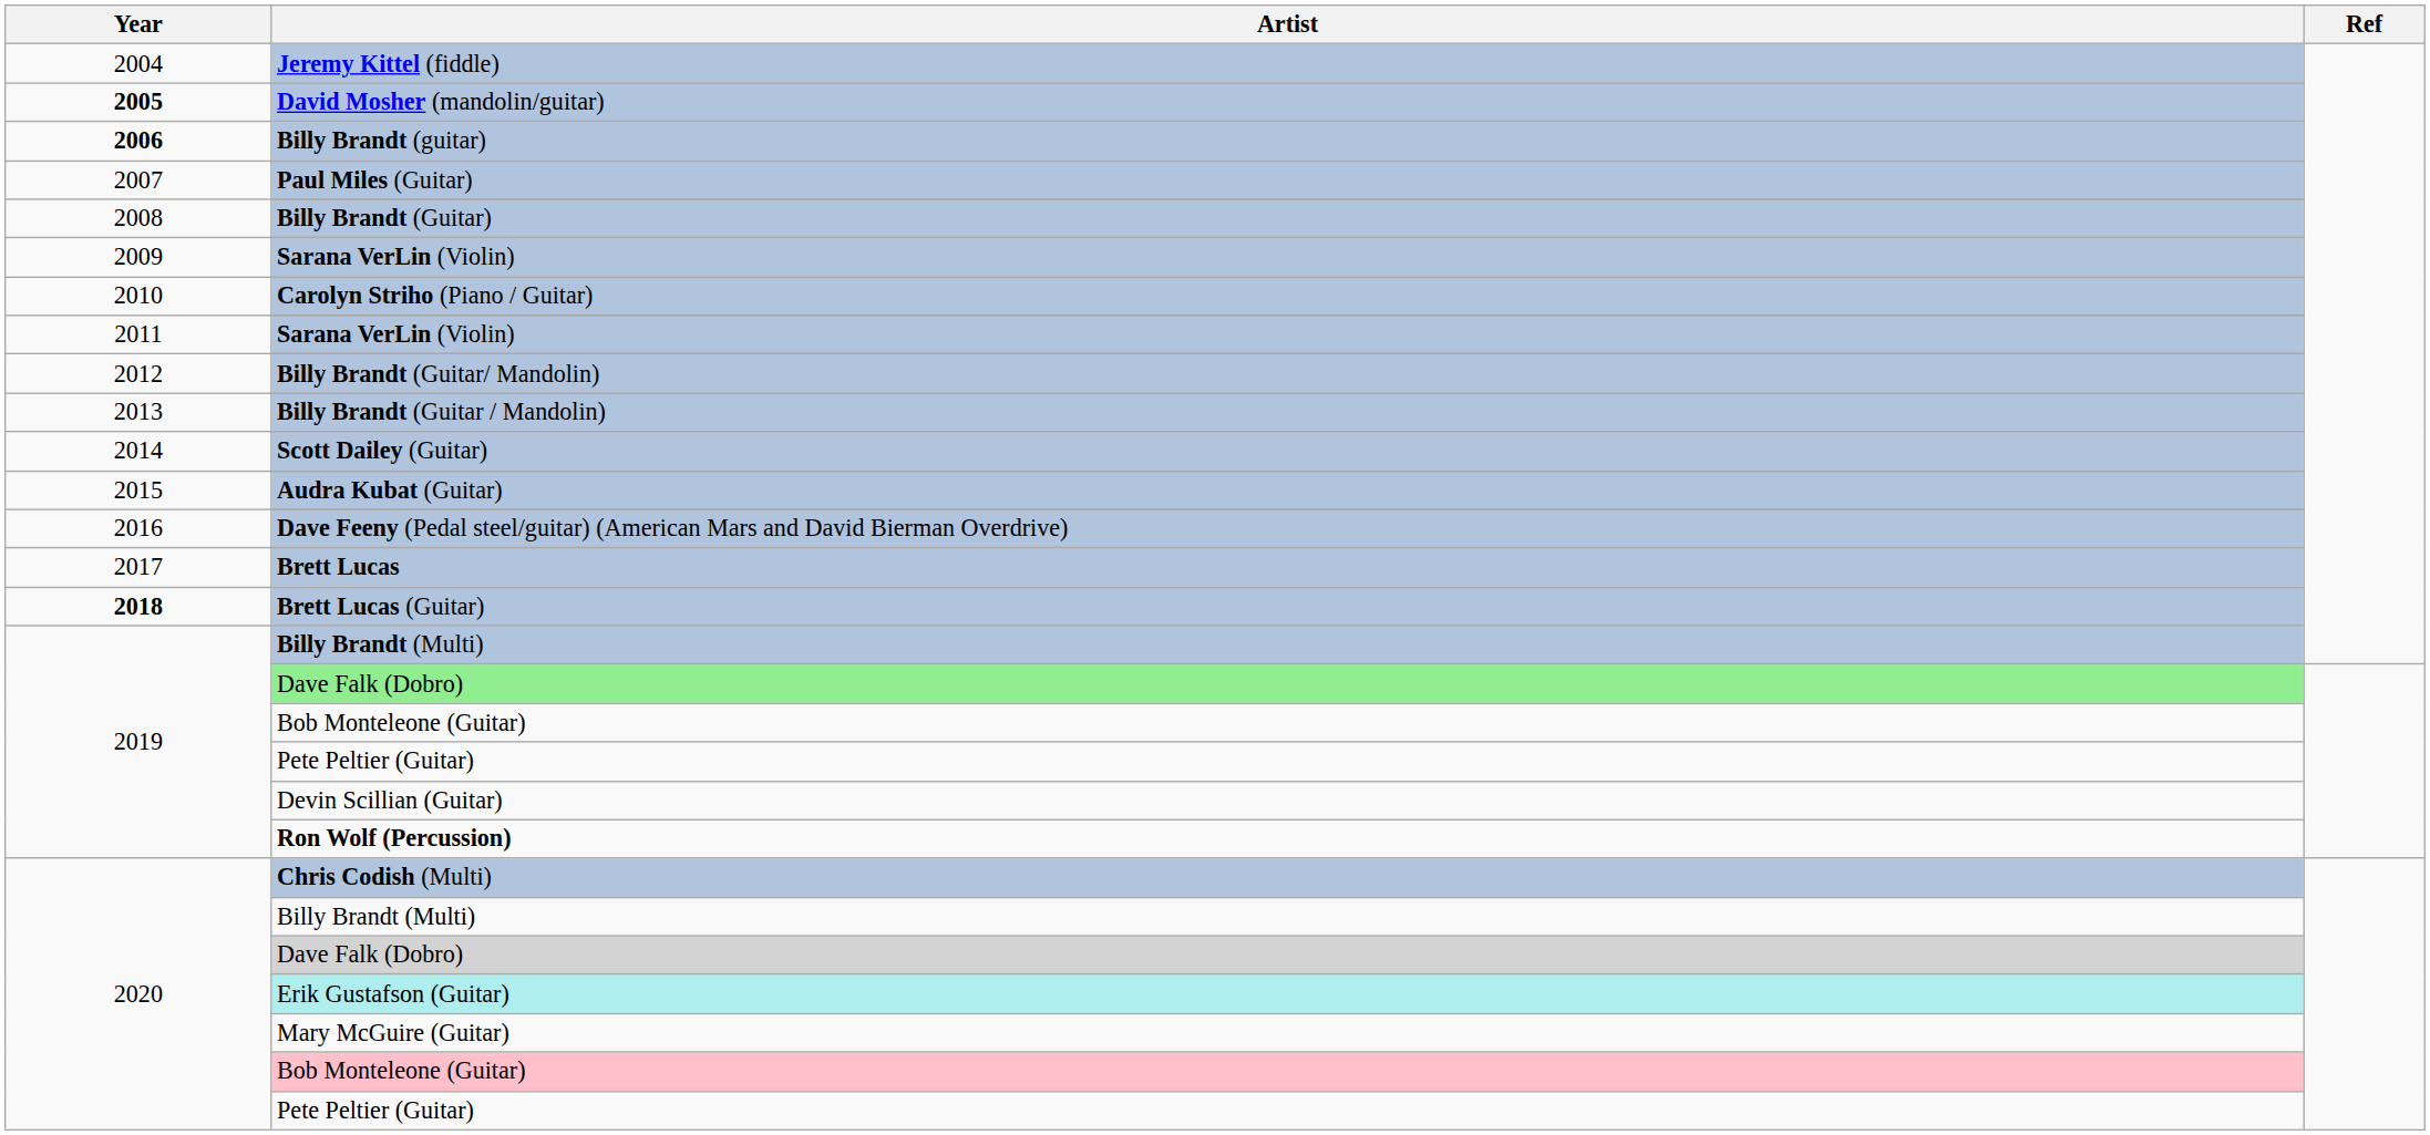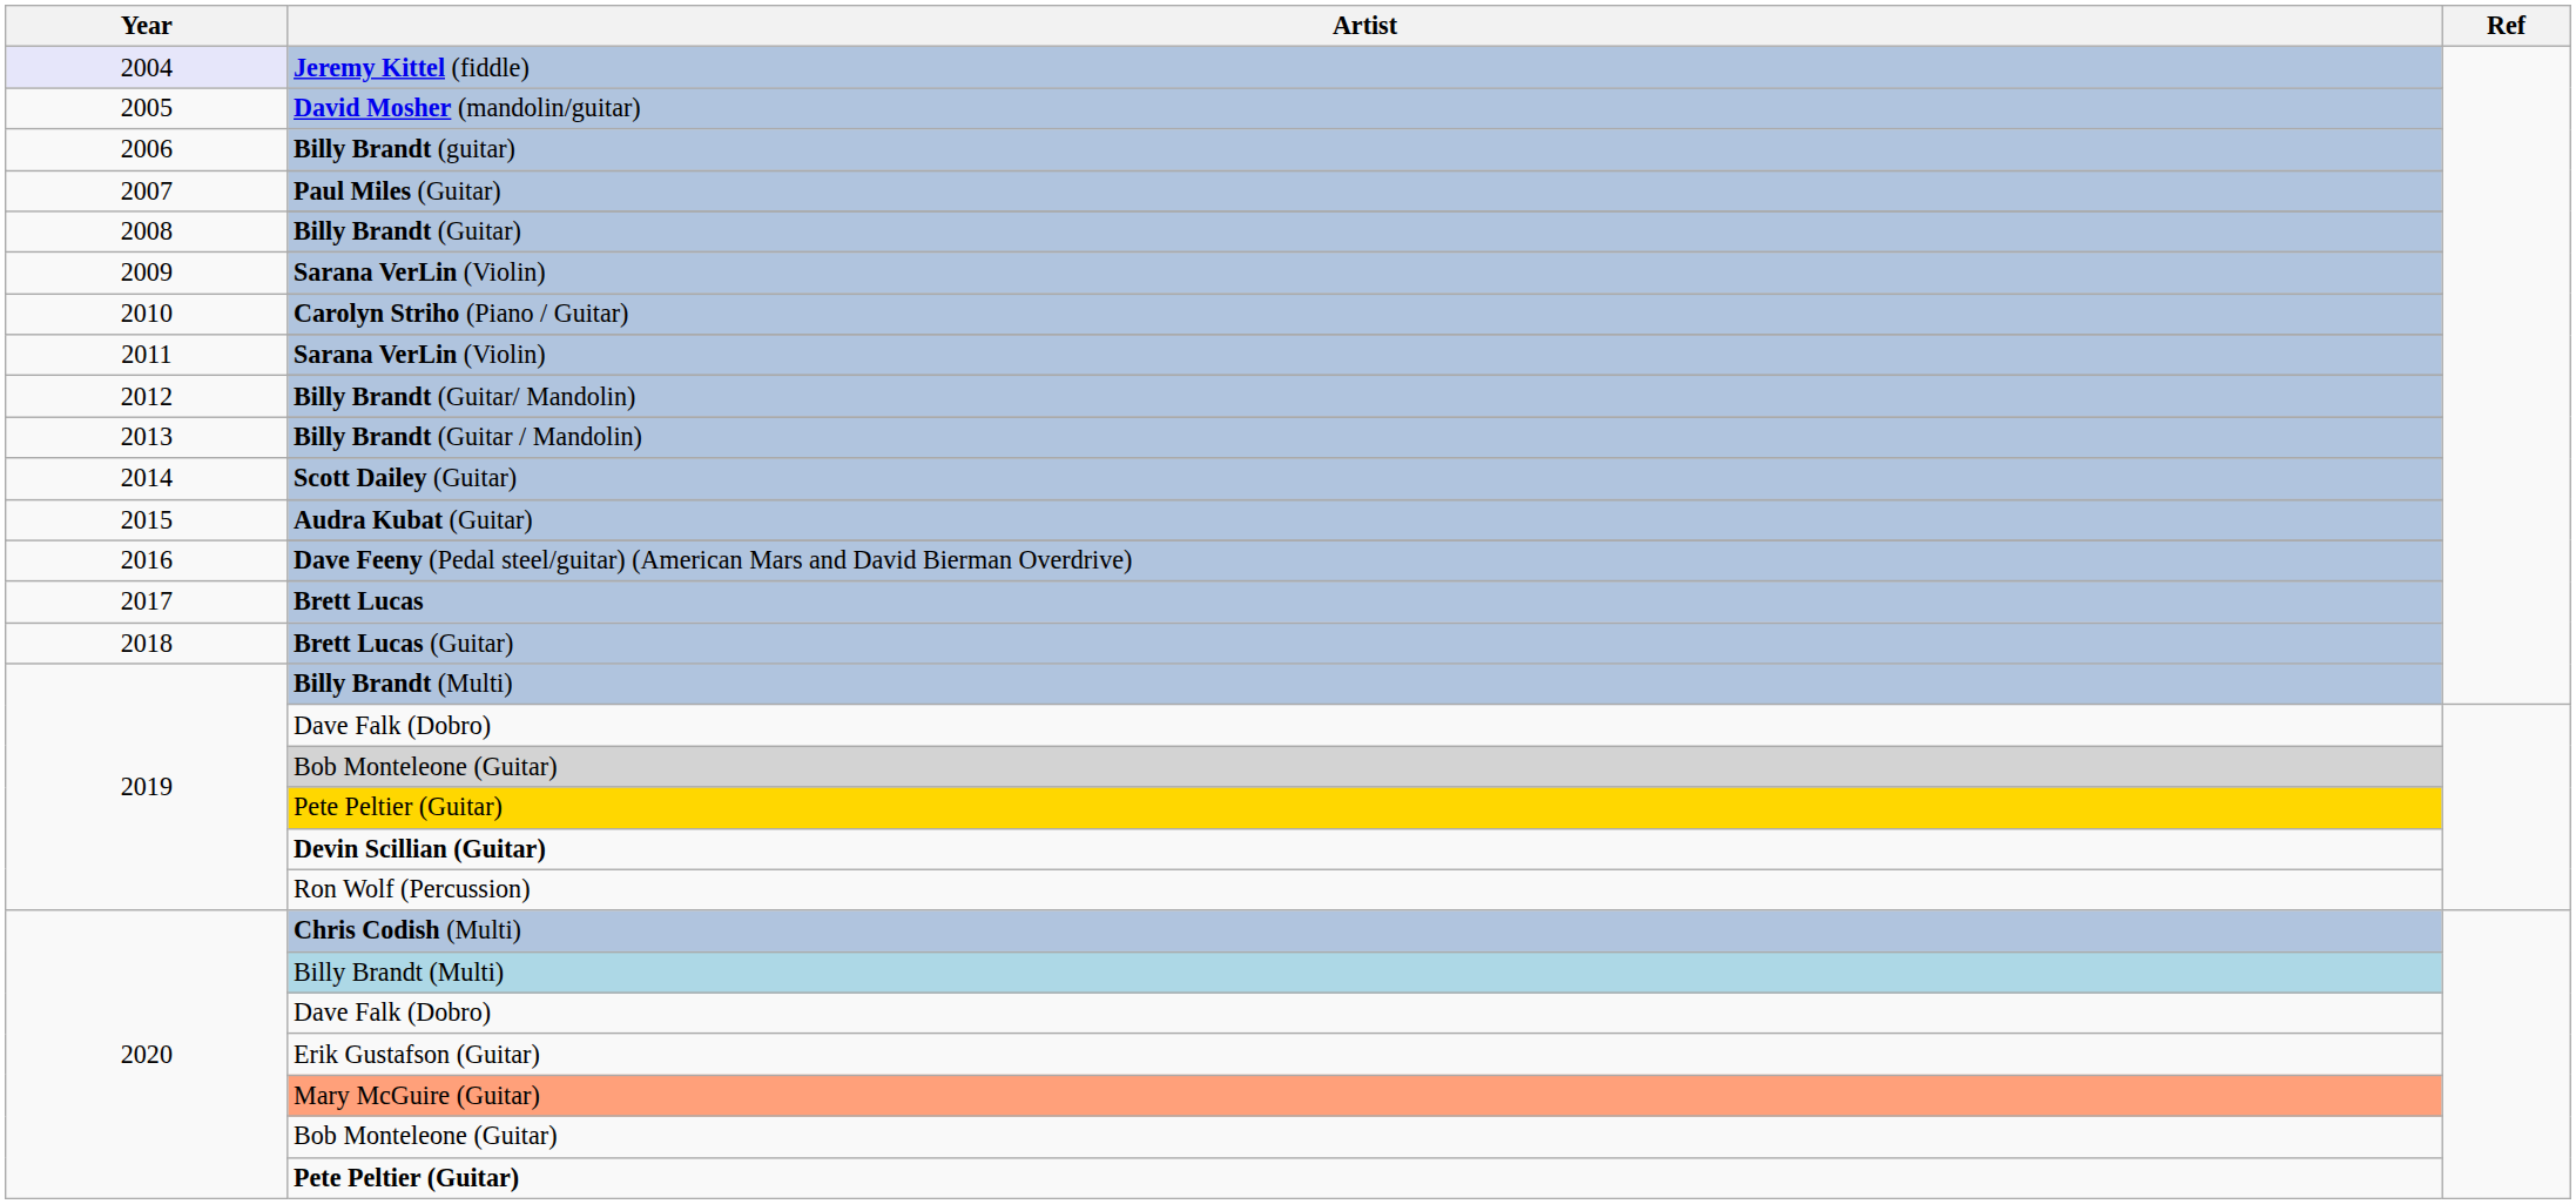Jeremy Kittel (fiddle) | Year: no background -> lavender background
David Mosher (mandolin/guitar) | Year: bold -> normal
Billy Brandt (guitar) | Year: bold -> normal
Brett Lucas (Guitar) | Year: bold -> normal
2019 / Dave Falk (Dobro) | Artist: lightgreen background -> no background
2019 / Bob Monteleone (Guitar) | Artist: no background -> lightgrey background
2019 / Pete Peltier (Guitar) | Artist: no background -> gold background
Devin Scillian (Guitar) | Artist: normal -> bold
Ron Wolf (Percussion) | Artist: bold -> normal
2020 / Billy Brandt (Multi) | Artist: no background -> lightblue background
2020 / Dave Falk (Dobro) | Artist: lightgrey background -> no background
Erik Gustafson (Guitar) | Artist: paleturquoise background -> no background
Mary McGuire (Guitar) | Artist: no background -> lightsalmon background
2020 / Bob Monteleone (Guitar) | Artist: pink background -> no background
2020 / Pete Peltier (Guitar) | Artist: normal -> bold
